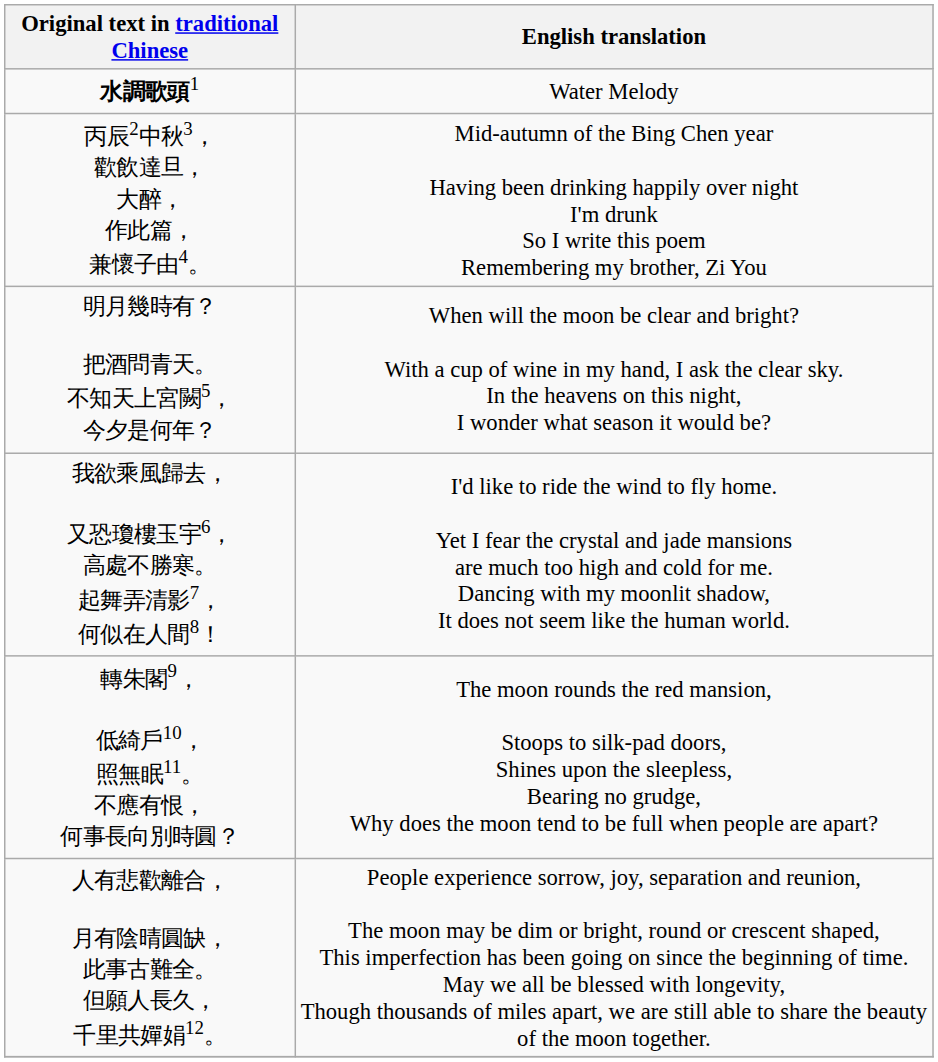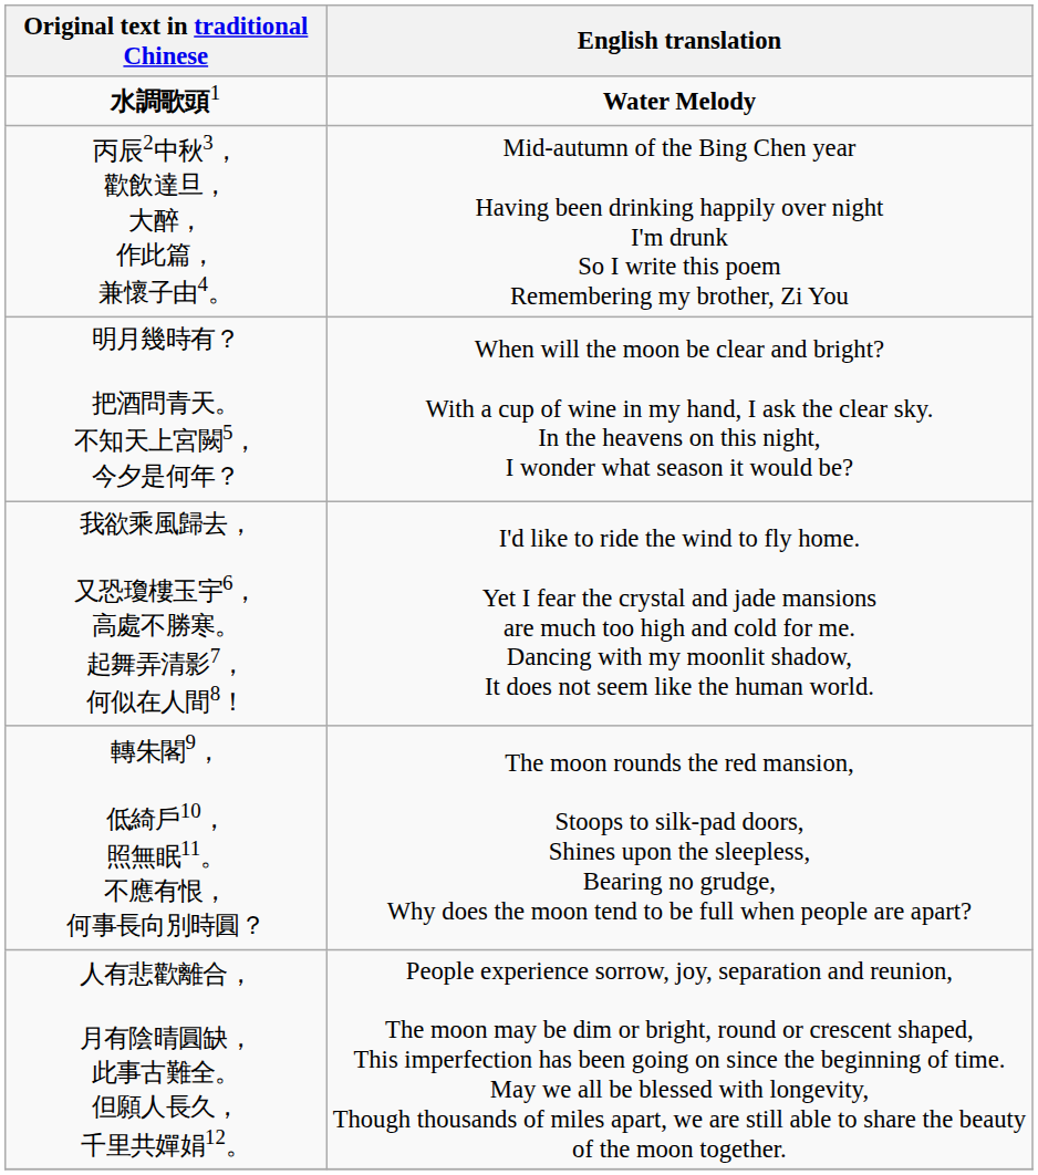水調歌頭1 | English translation: normal -> bold
